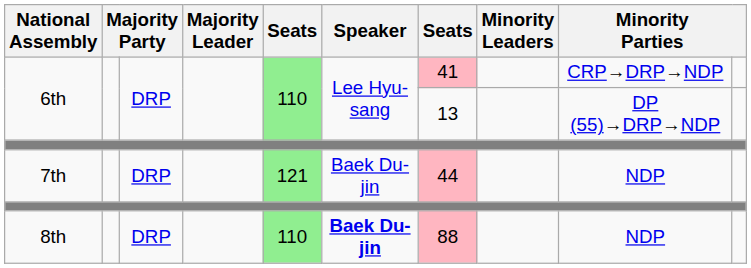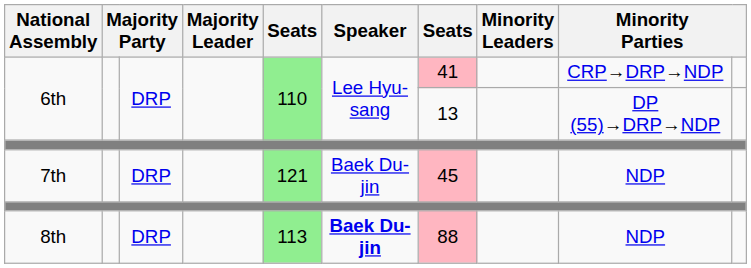7th | column 7: 44 -> 45
8th | column 5: 110 -> 113
